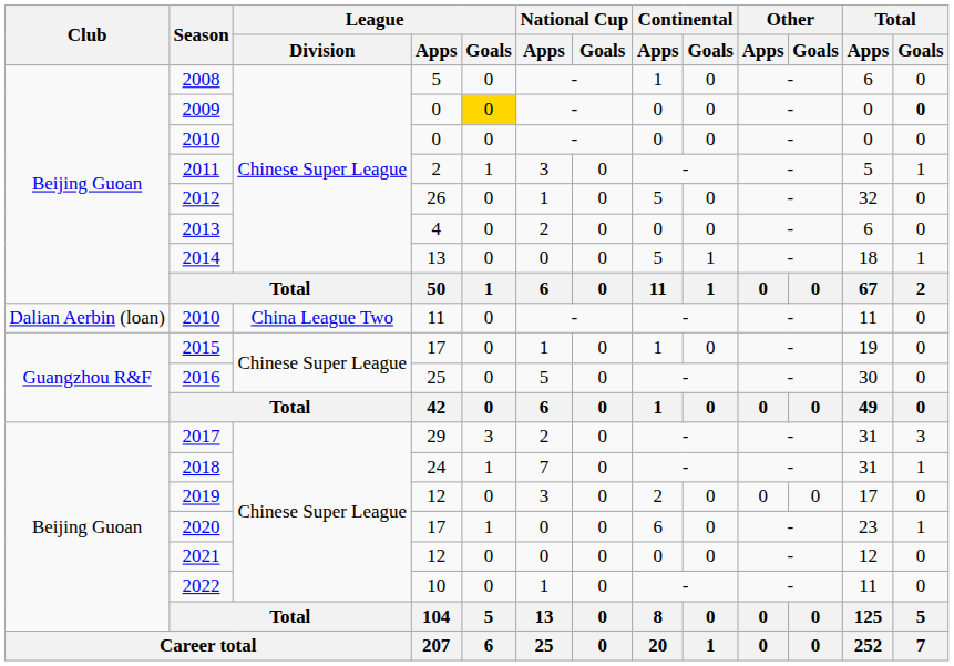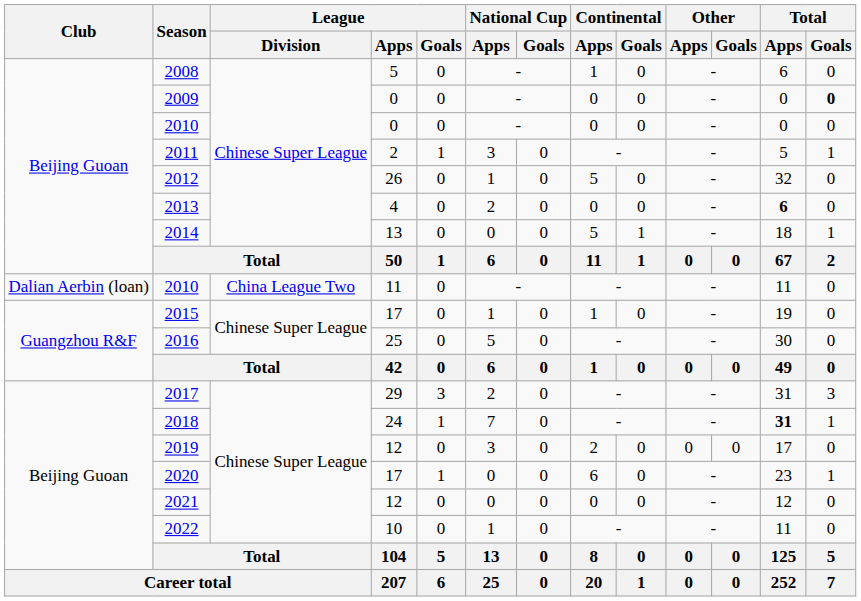2009 | League / Goals: gold background -> no background
2013 | Total / Apps: normal -> bold
2018 | Total / Apps: normal -> bold
